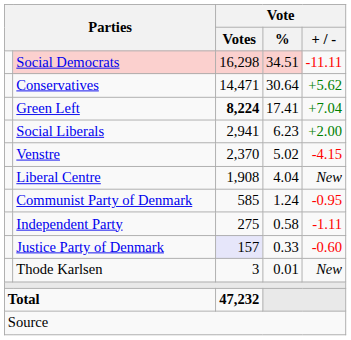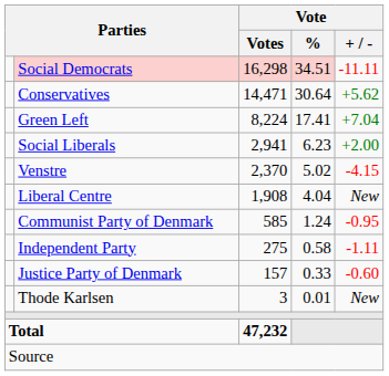Green Left | Vote / Votes: bold -> normal
Justice Party of Denmark | Vote / Votes: lavender background -> no background
